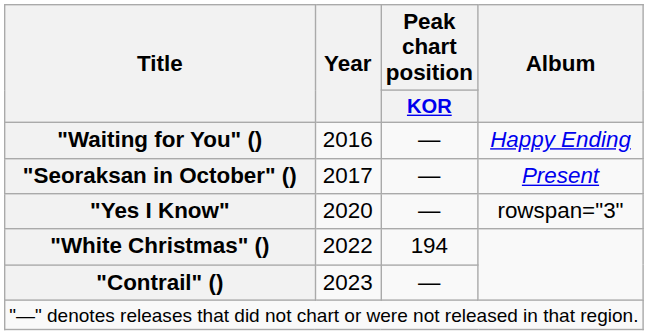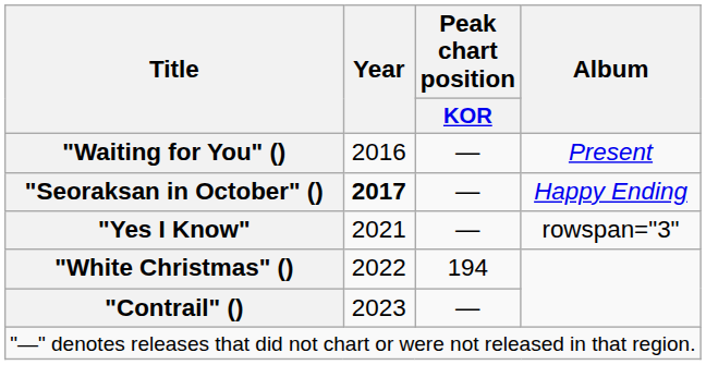"Waiting for You" () | Album: Happy Ending -> Present
"Seoraksan in October" () | Year: normal -> bold
"Seoraksan in October" () | Album: Present -> Happy Ending
"Yes I Know" | Year: 2020 -> 2021
